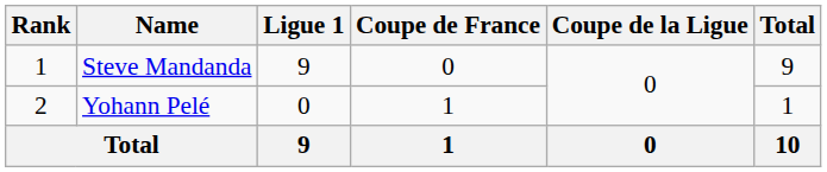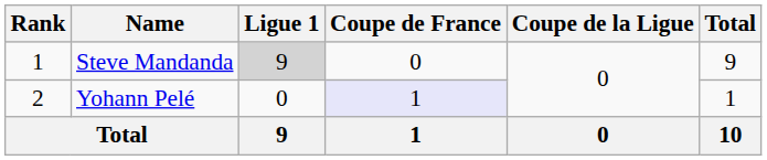Steve Mandanda | Ligue 1: no background -> lightgrey background
Yohann Pelé | Coupe de France: no background -> lavender background
